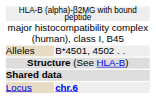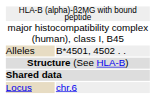Locus | column 2: bold -> normal
